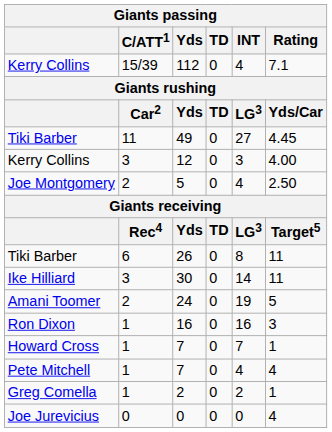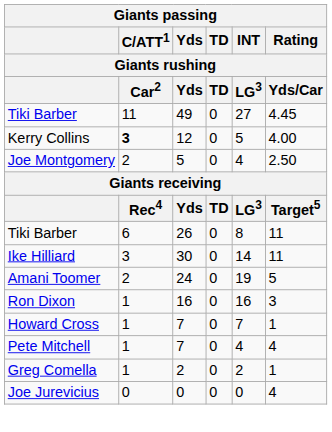- row: Kerry Collins | 15/39 | 112 | 0 | 4 | 7.1
12 | C/ATT1: normal -> bold
12 | INT: 3 -> 5
